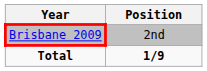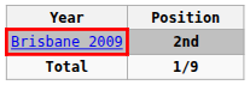Brisbane 2009 | Position: normal -> bold
